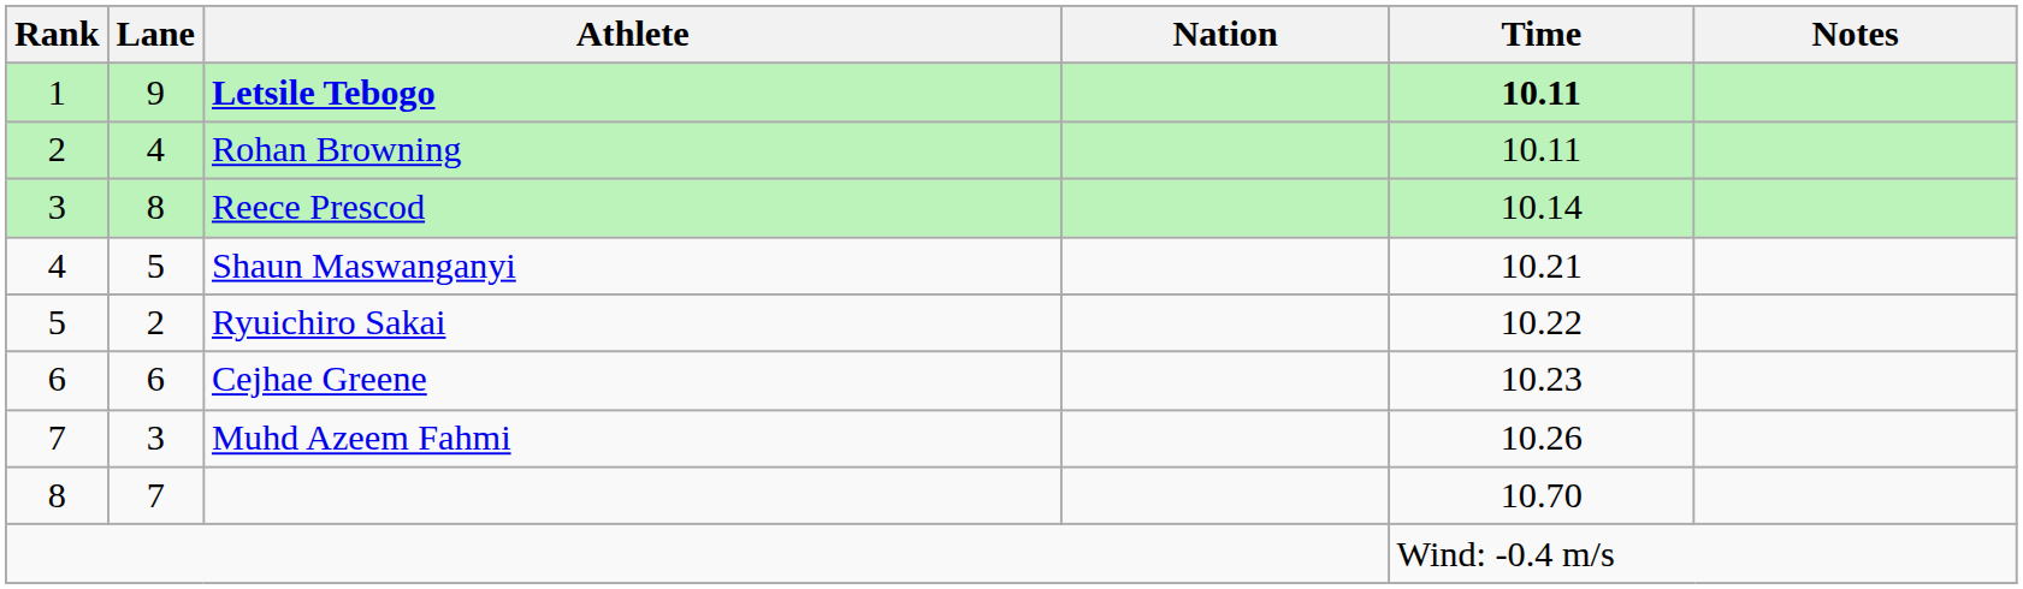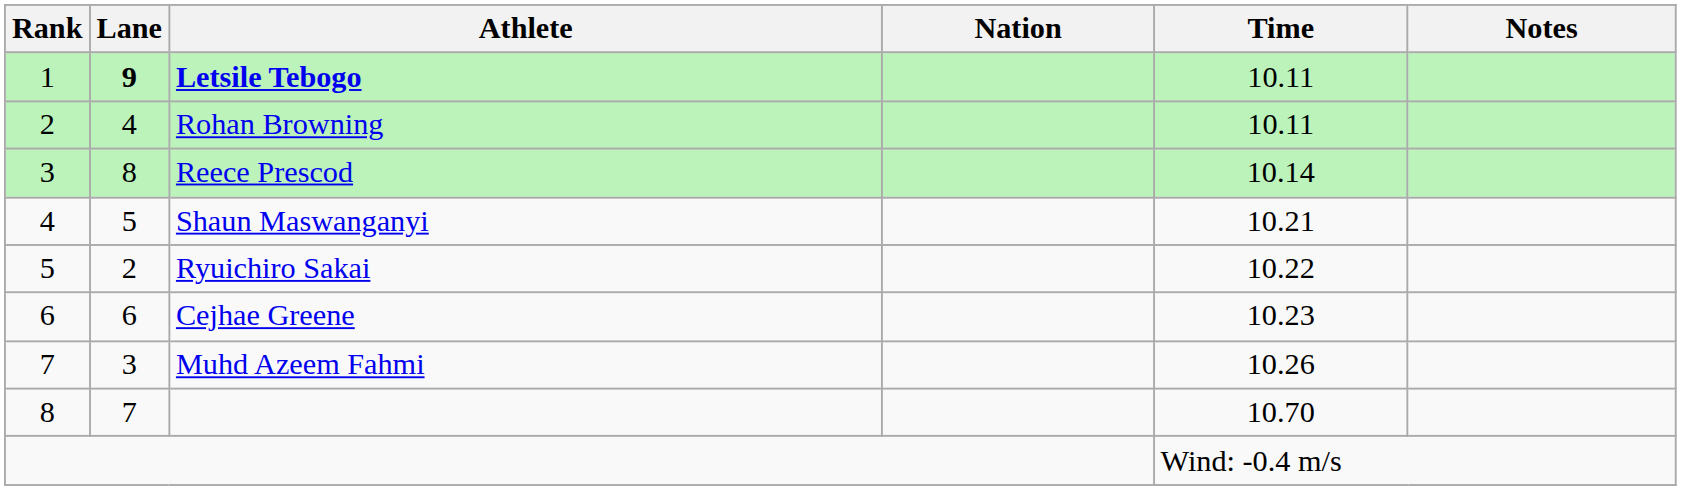1 | Lane: normal -> bold
1 | Time: bold -> normal
